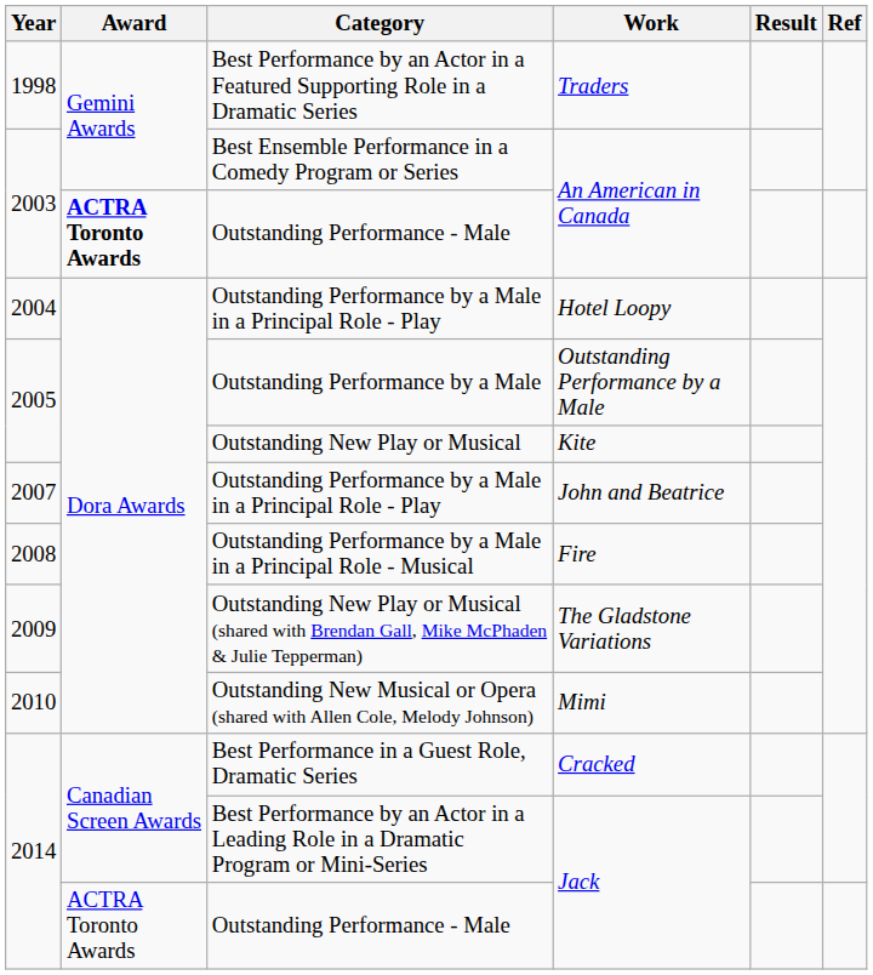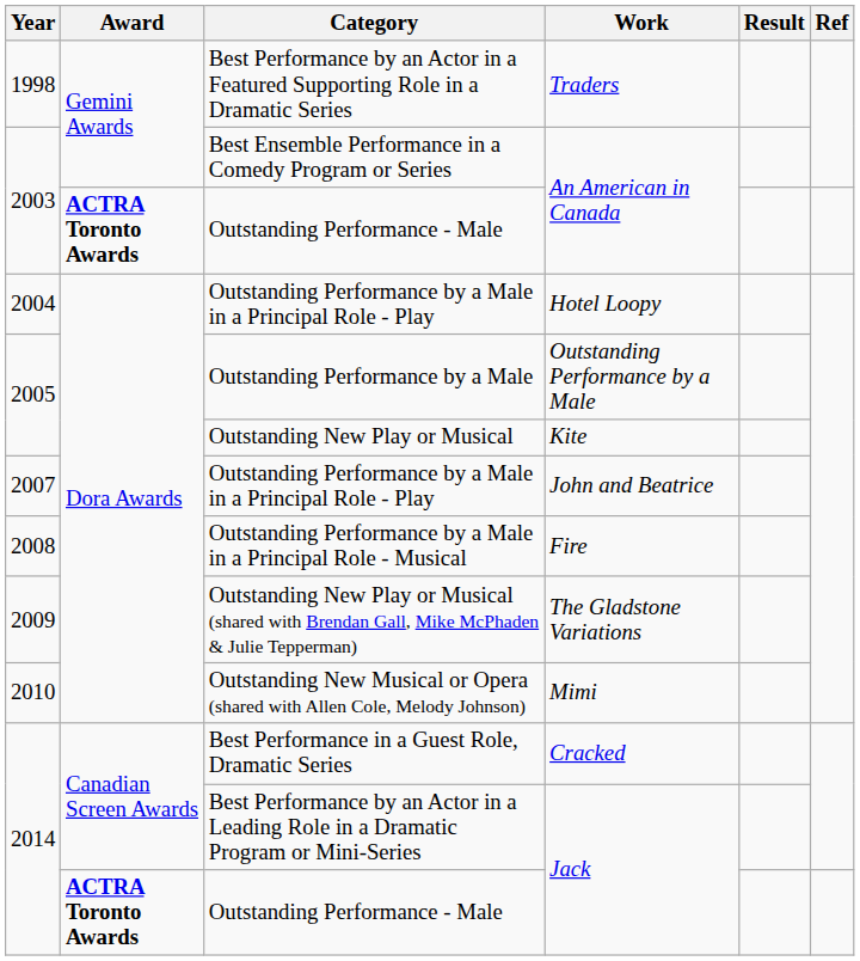Outstanding Performance - Male / Jack | Award: normal -> bold
